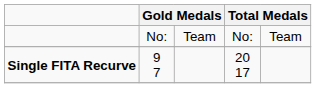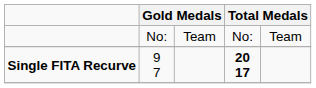Single FITA Recurve | column 4: normal -> bold
